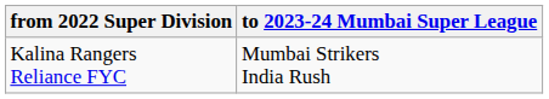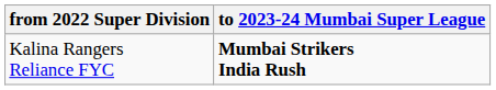Kalina Rangers Reliance FYC | to 2023-24 Mumbai Super League: normal -> bold
